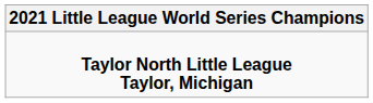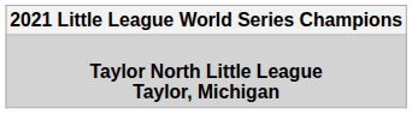row 2 | column 1: no background -> lightgrey background
